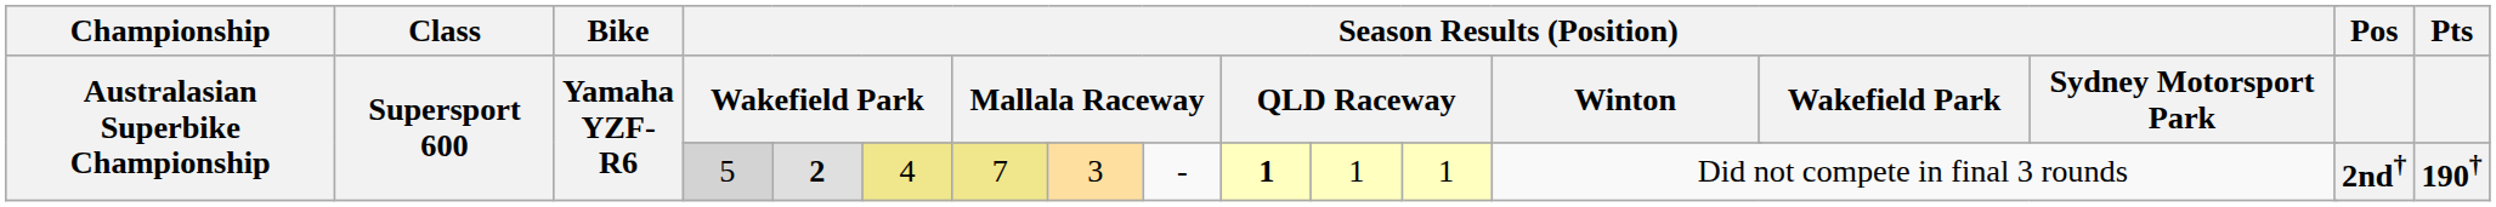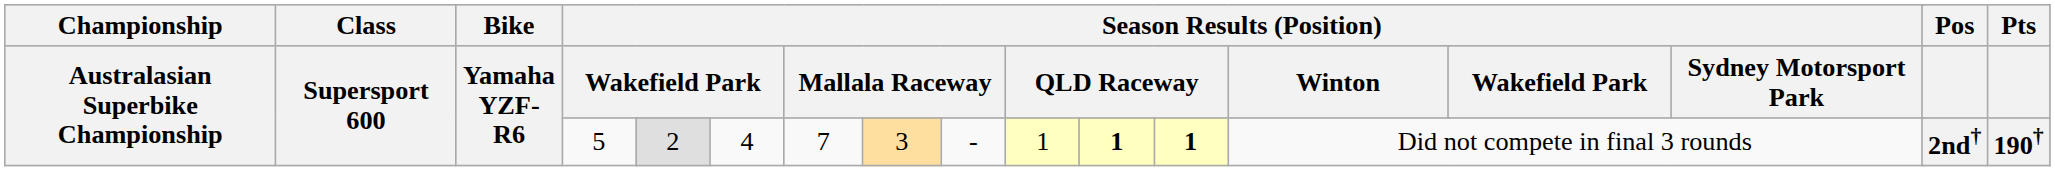row 3 | column 4: lightgrey background -> no background
row 3 | column 5: bold -> normal
row 3 | column 6: khaki background -> no background
row 3 | column 7: khaki background -> no background
row 3 | column 10: bold -> normal
row 3 | column 11: normal -> bold
row 3 | column 12: normal -> bold
